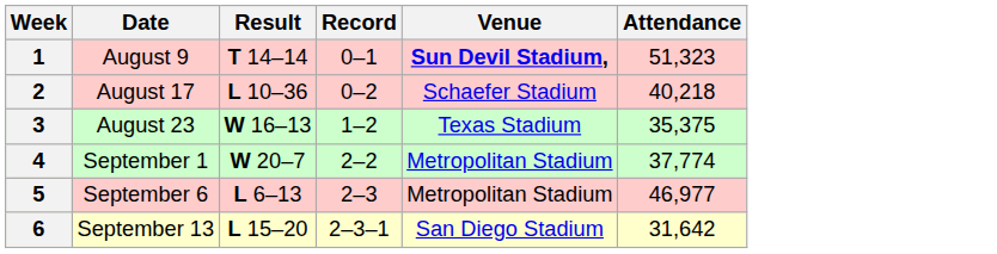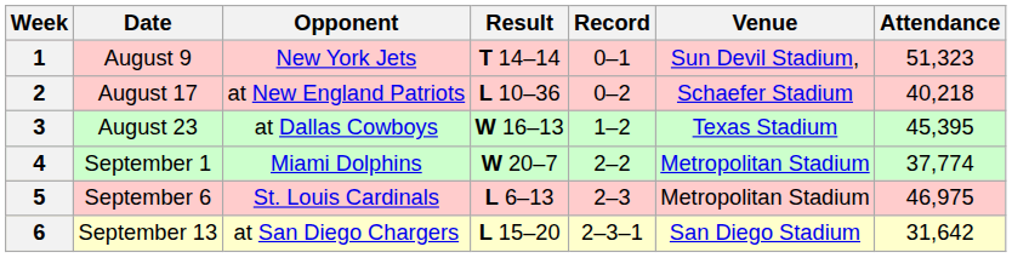+ column: Opponent | New York Jets | at New England Patriots | at Dallas Cowboys | Miami Dolphins | St. Louis Cardinals | at San Diego Chargers
1 | Venue: bold -> normal
3 | Attendance: 35,375 -> 45,395
5 | Attendance: 46,977 -> 46,975
